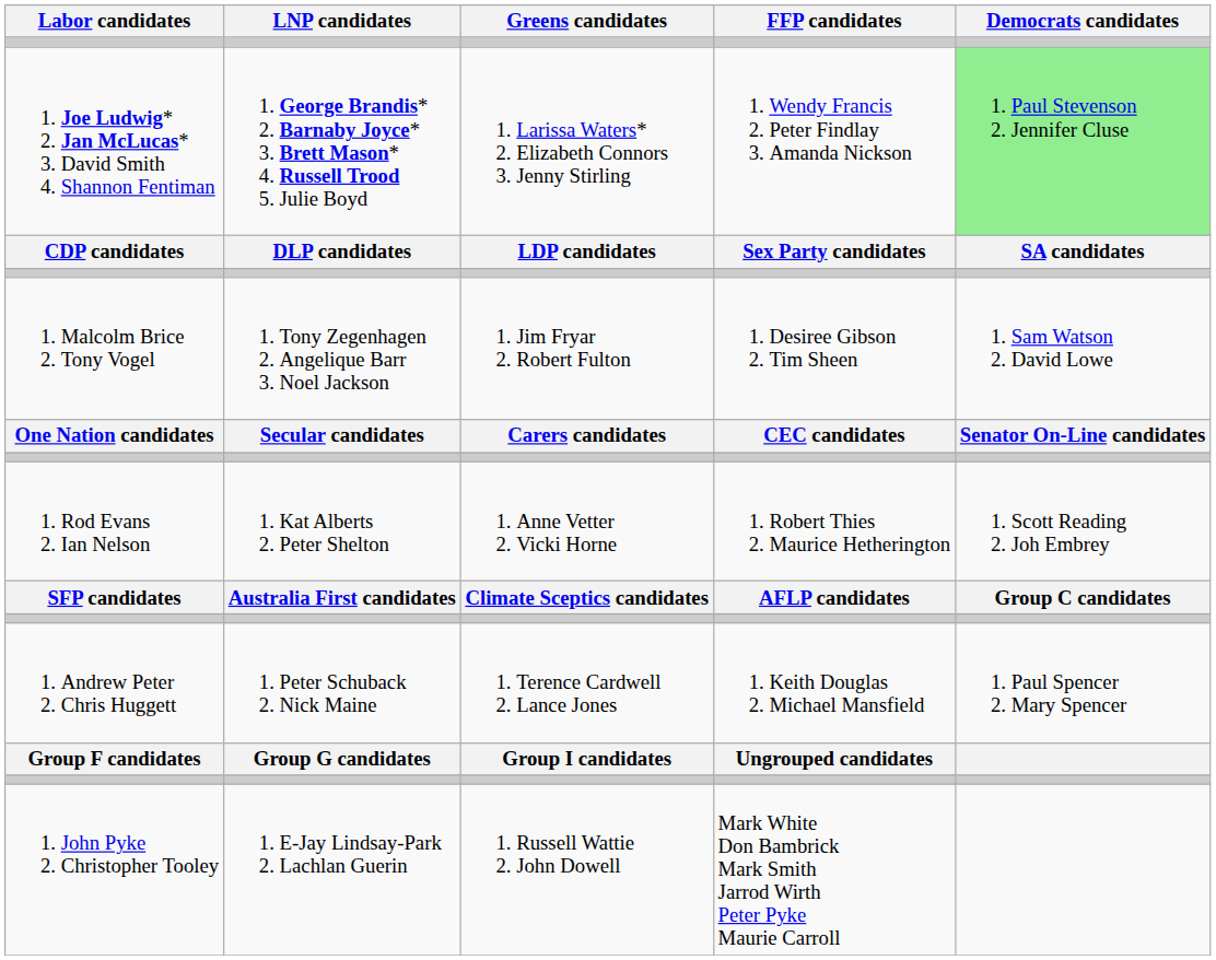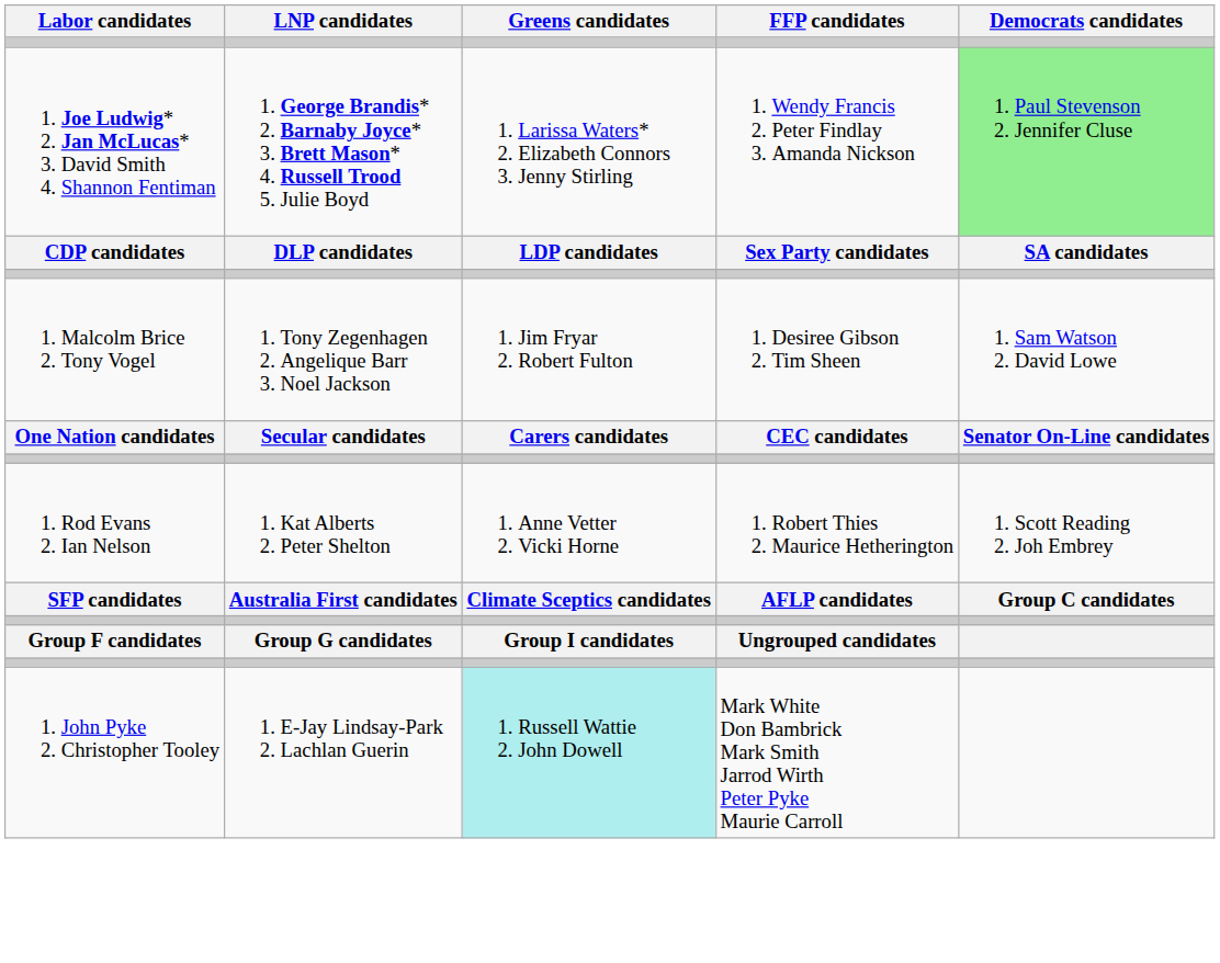- row: Andrew Peter Chris Huggett | Peter Schuback Nick Maine | Terence Cardwell Lance Jones | Keith Douglas Michael Mansfield | Paul Spencer Mary Spencer
John Pyke Christopher Tooley | Greens candidates: no background -> paleturquoise background
